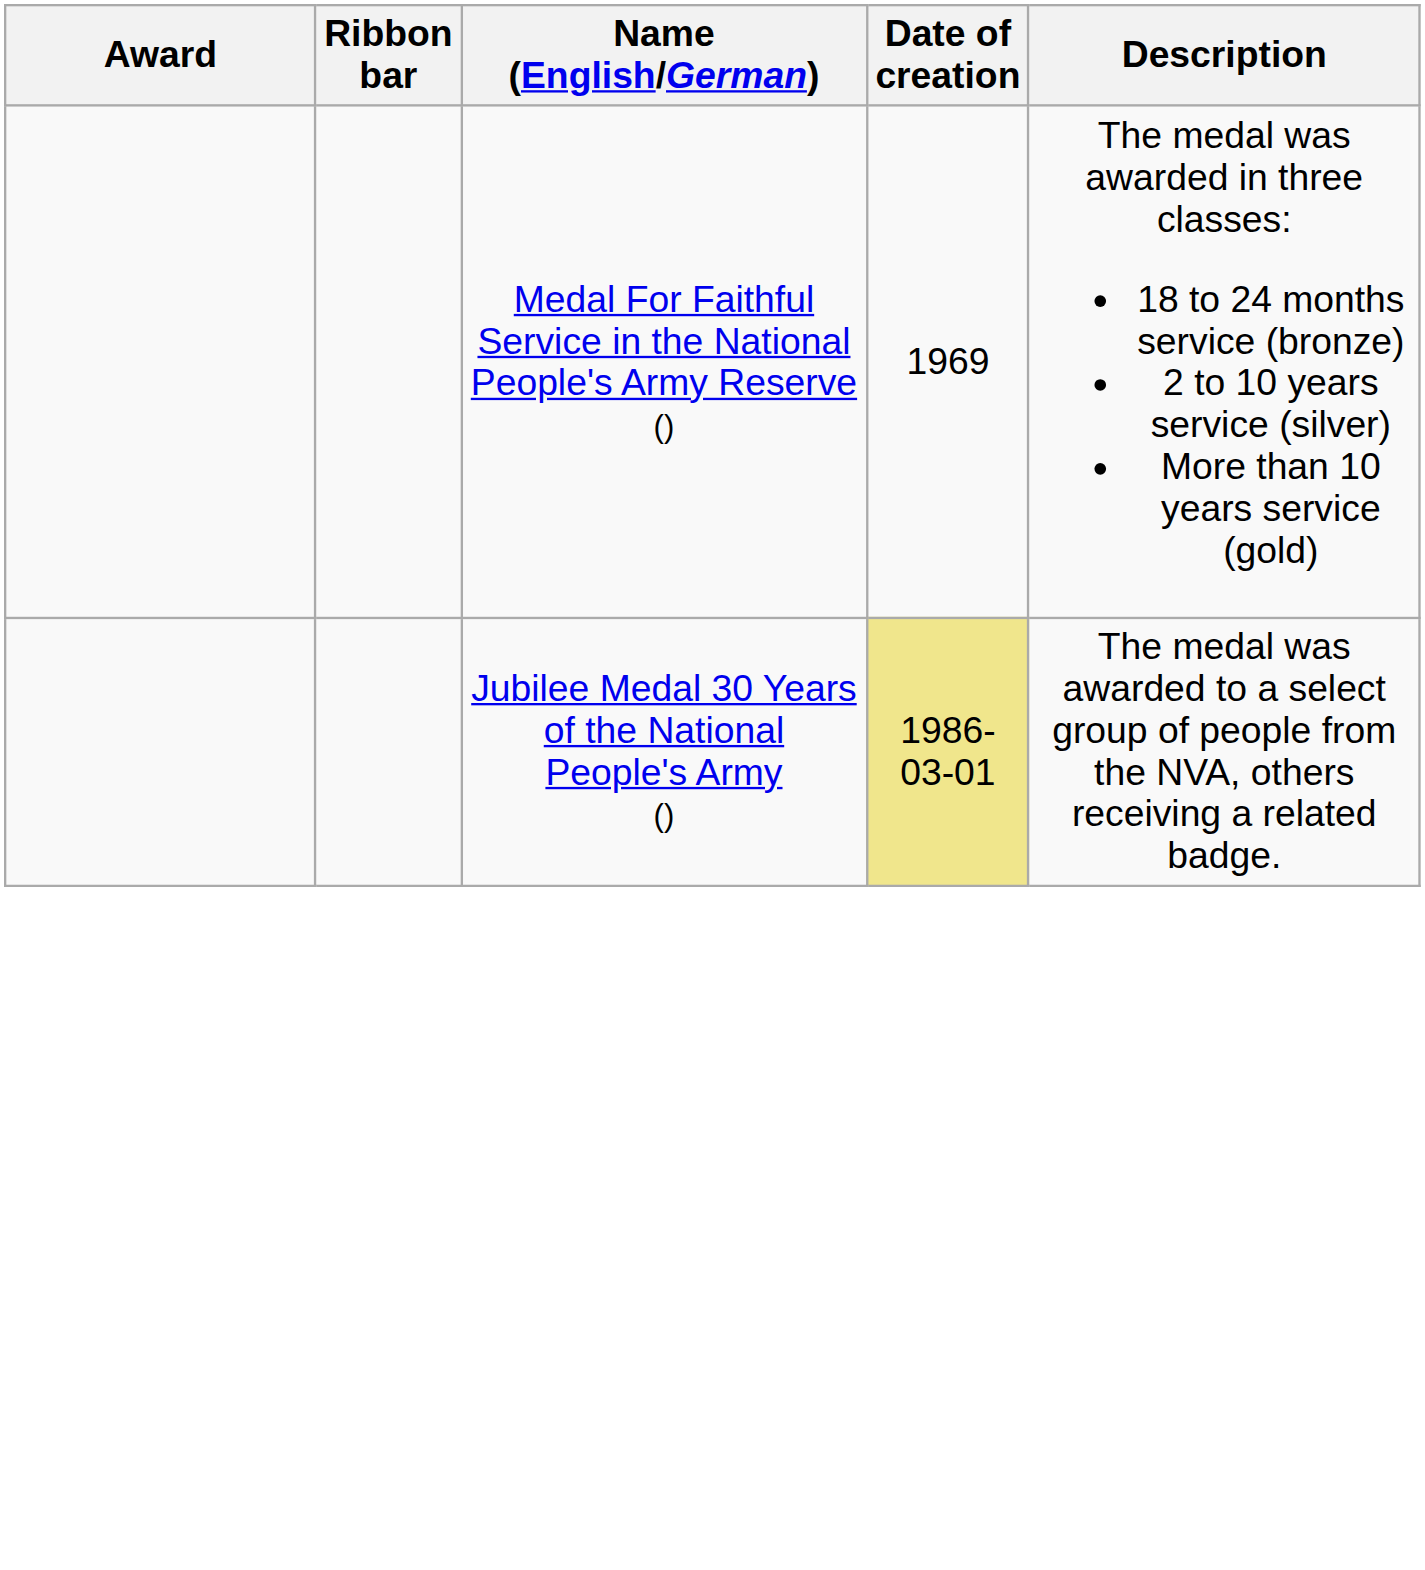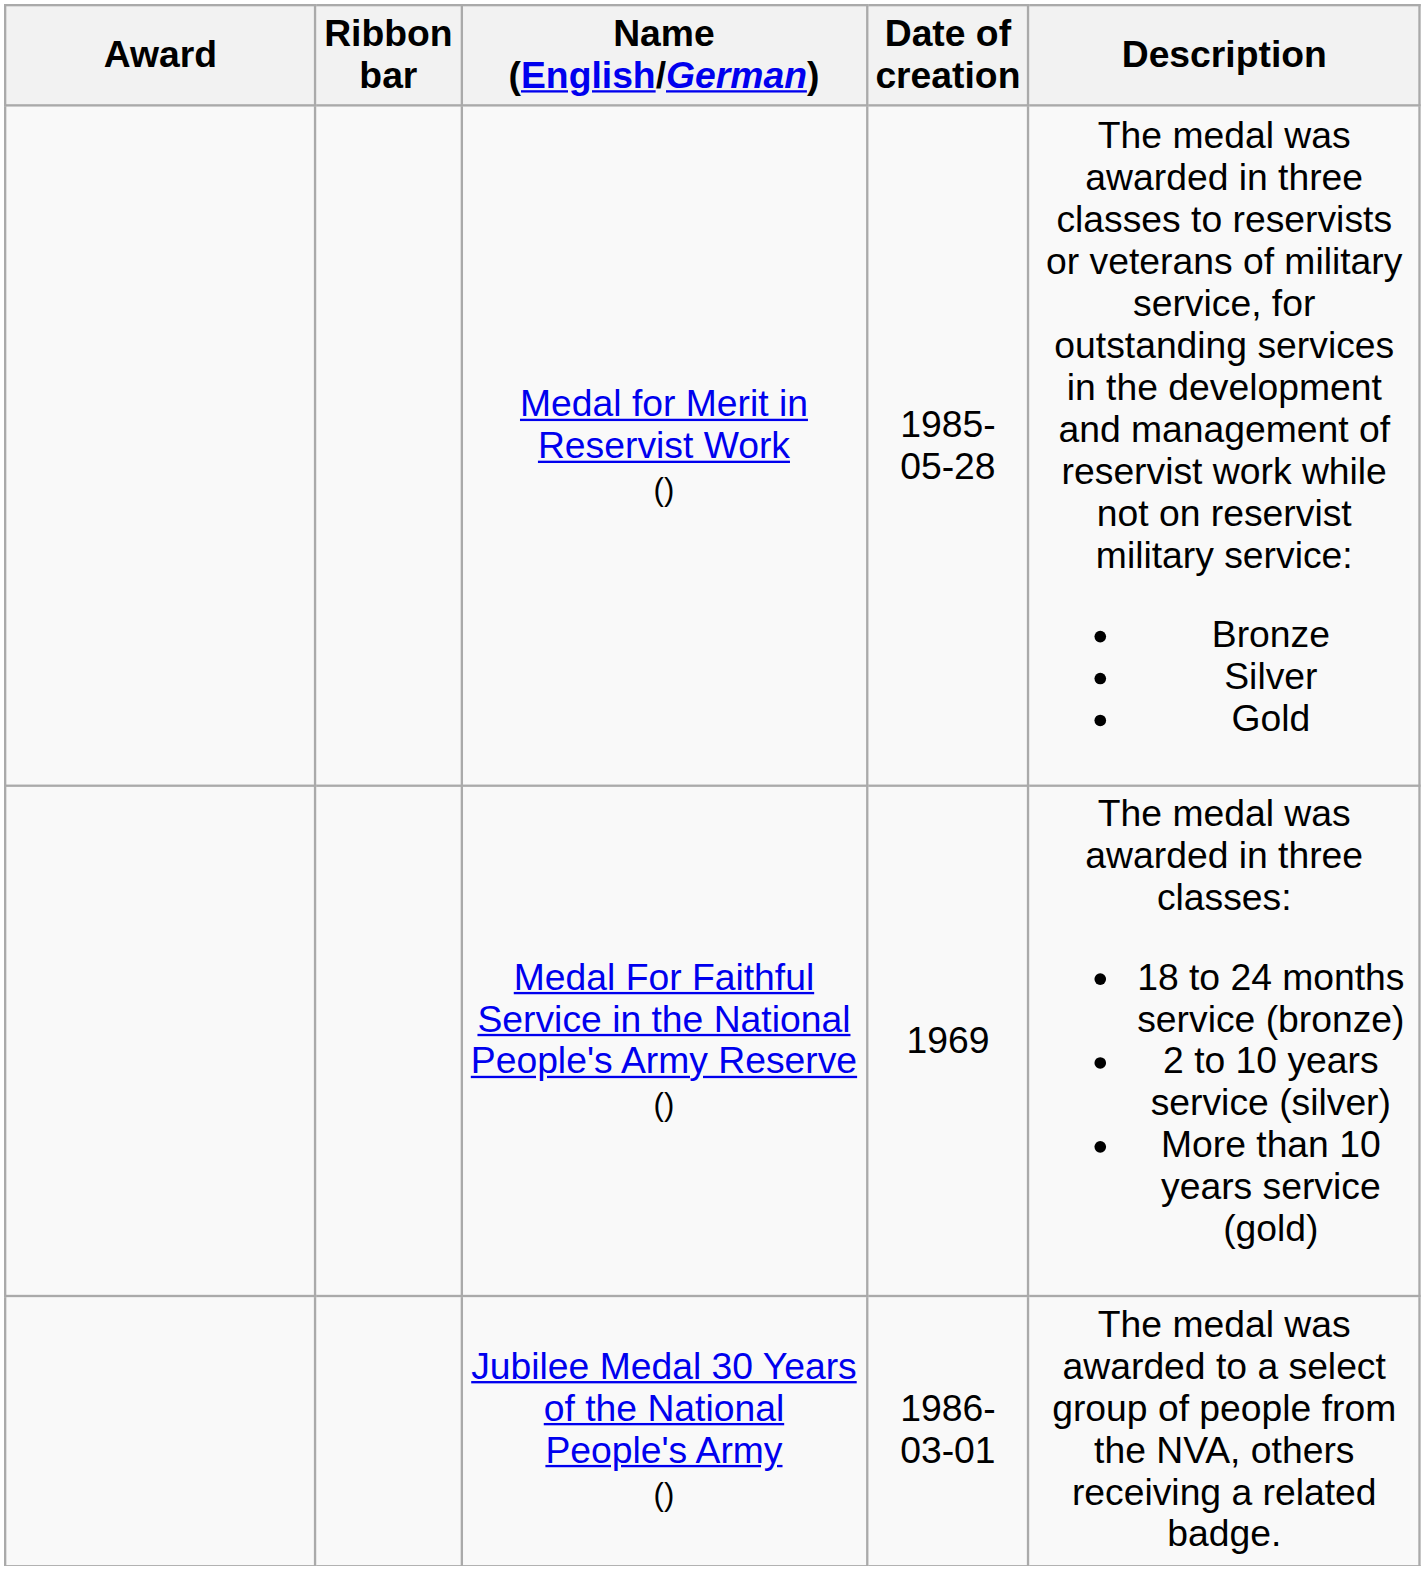+ row: Medal for Merit in Reservist Work () | 1985-05-28 | The medal was awarded in three classes to reservists or veterans of military service, for outstanding services in the development and management of reservist work while not on reservist military service: Bronze Silver Gold
Jubilee Medal 30 Years of the National People's Army () | Date of creation: khaki background -> no background
